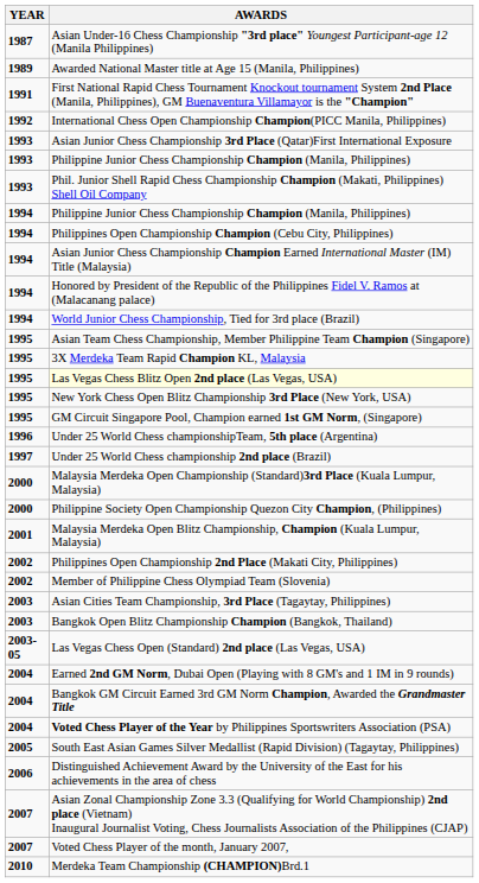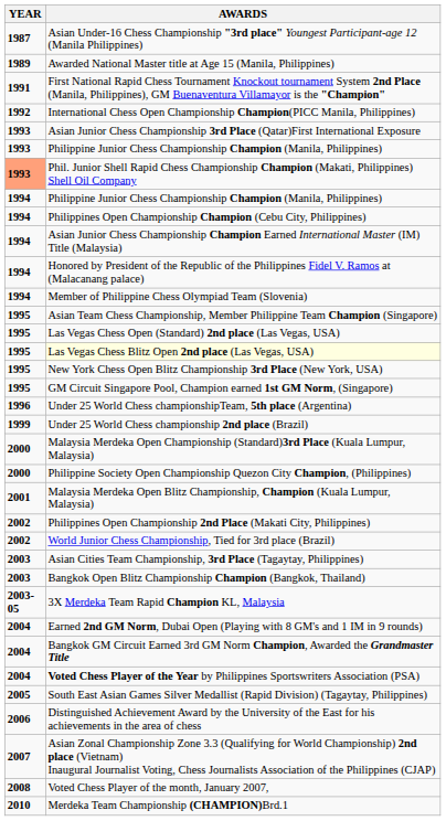row 8 | YEAR: no background -> lightsalmon background
row 13 | AWARDS: World Junior Chess Championship, Tied for 3rd place (Brazil) -> Member of Philippine Chess Olympiad Team (Slovenia)
row 15 | AWARDS: 3X Merdeka Team Rapid Champion KL, Malaysia -> Las Vegas Chess Open (Standard) 2nd place (Las Vegas, USA)
row 20 | YEAR: 1997 -> 1999
row 25 | AWARDS: Member of Philippine Chess Olympiad Team (Slovenia) -> World Junior Chess Championship, Tied for 3rd place (Brazil)
row 28 | AWARDS: Las Vegas Chess Open (Standard) 2nd place (Las Vegas, USA) -> 3X Merdeka Team Rapid Champion KL, Malaysia
row 35 | YEAR: 2007 -> 2008
